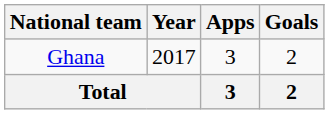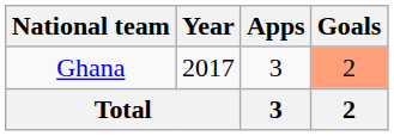Ghana | Goals: no background -> lightsalmon background
